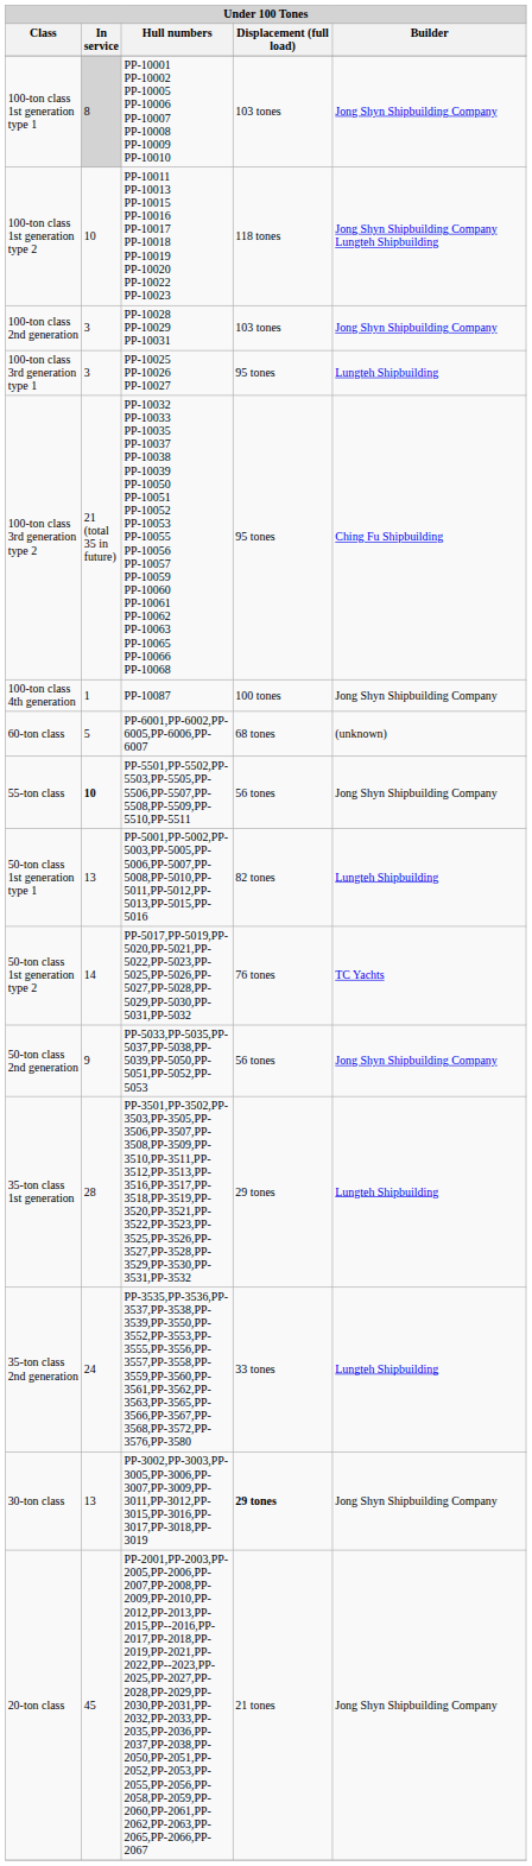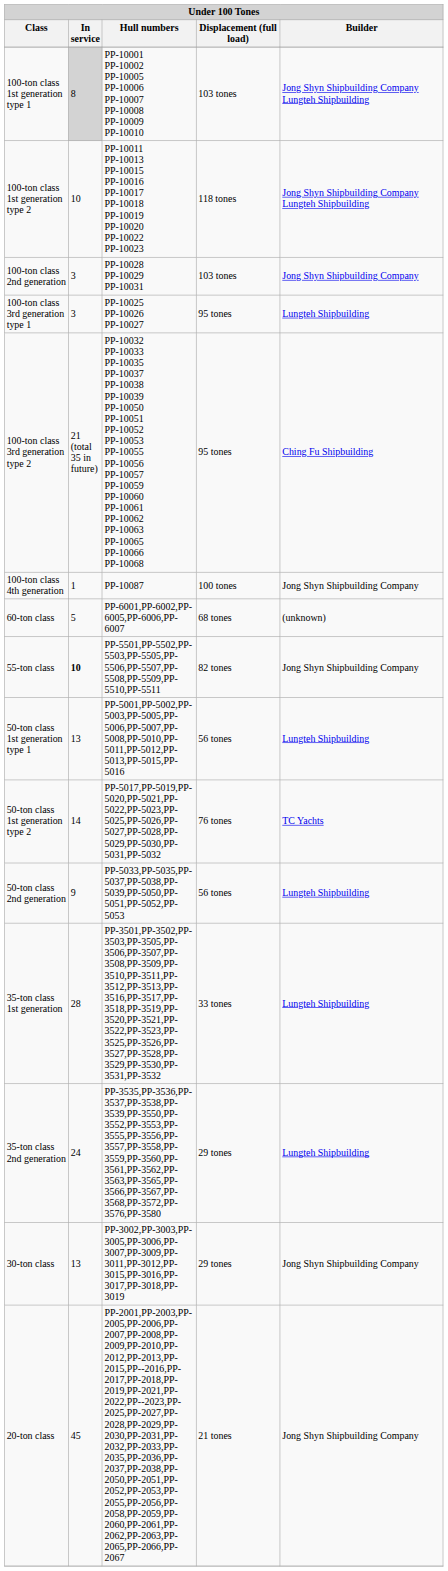100-ton class 1st generation type 1 | Builder: Jong Shyn Shipbuilding Company -> Jong Shyn Shipbuilding Company Lungteh Shipbuilding
55-ton class | Displacement (full load): 56 tones -> 82 tones
50-ton class 1st generation type 1 | Displacement (full load): 82 tones -> 56 tones
50-ton class 2nd generation | Builder: Jong Shyn Shipbuilding Company -> Lungteh Shipbuilding
35-ton class 1st generation | Displacement (full load): 29 tones -> 33 tones
35-ton class 2nd generation | Displacement (full load): 33 tones -> 29 tones
30-ton class | Displacement (full load): bold -> normal
